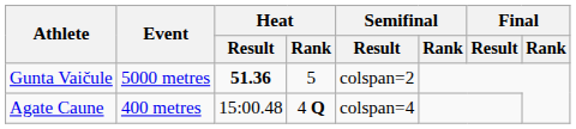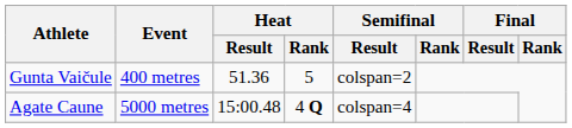Gunta Vaičule | Event: 5000 metres -> 400 metres
Gunta Vaičule | Heat / Result: bold -> normal
Agate Caune | Event: 400 metres -> 5000 metres
